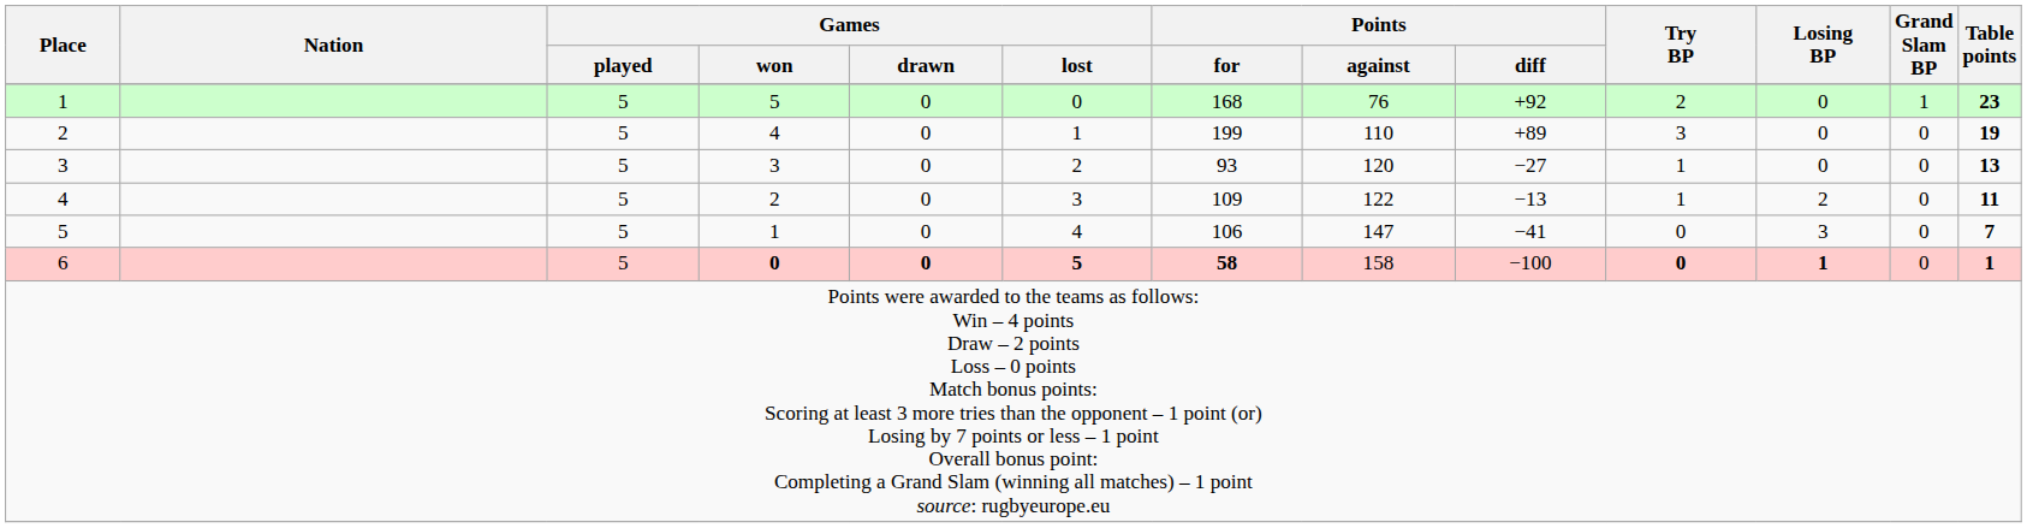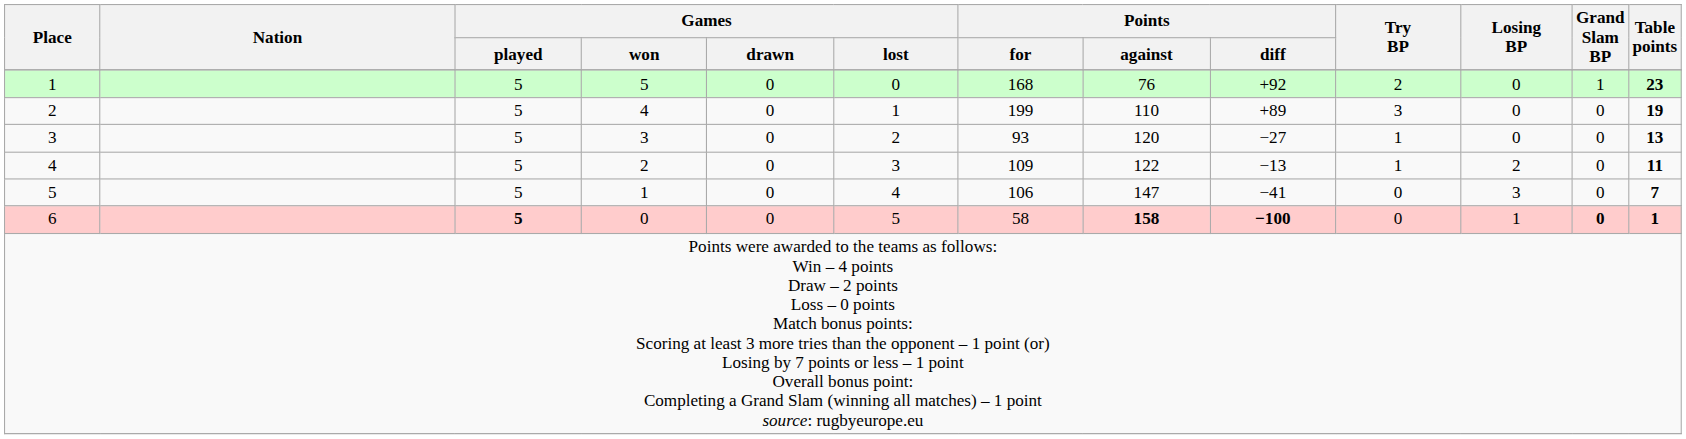6 | Games / played: normal -> bold
6 | Games / won: bold -> normal
6 | Games / drawn: bold -> normal
6 | Games / lost: bold -> normal
6 | Points / for: bold -> normal
6 | Points / against: normal -> bold
6 | Points / diff: normal -> bold
6 | Try BP: bold -> normal
6 | Losing BP: bold -> normal
6 | Grand Slam BP: normal -> bold
